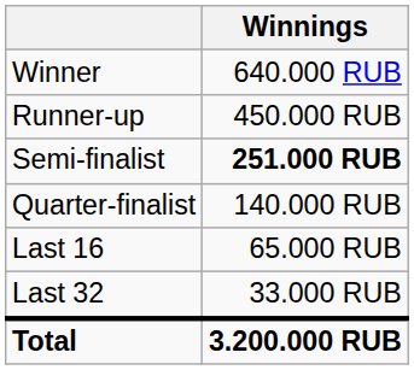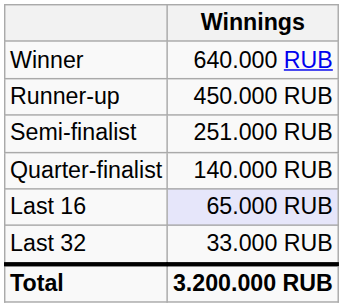Semi-finalist | Winnings: bold -> normal
Last 16 | Winnings: no background -> lavender background
